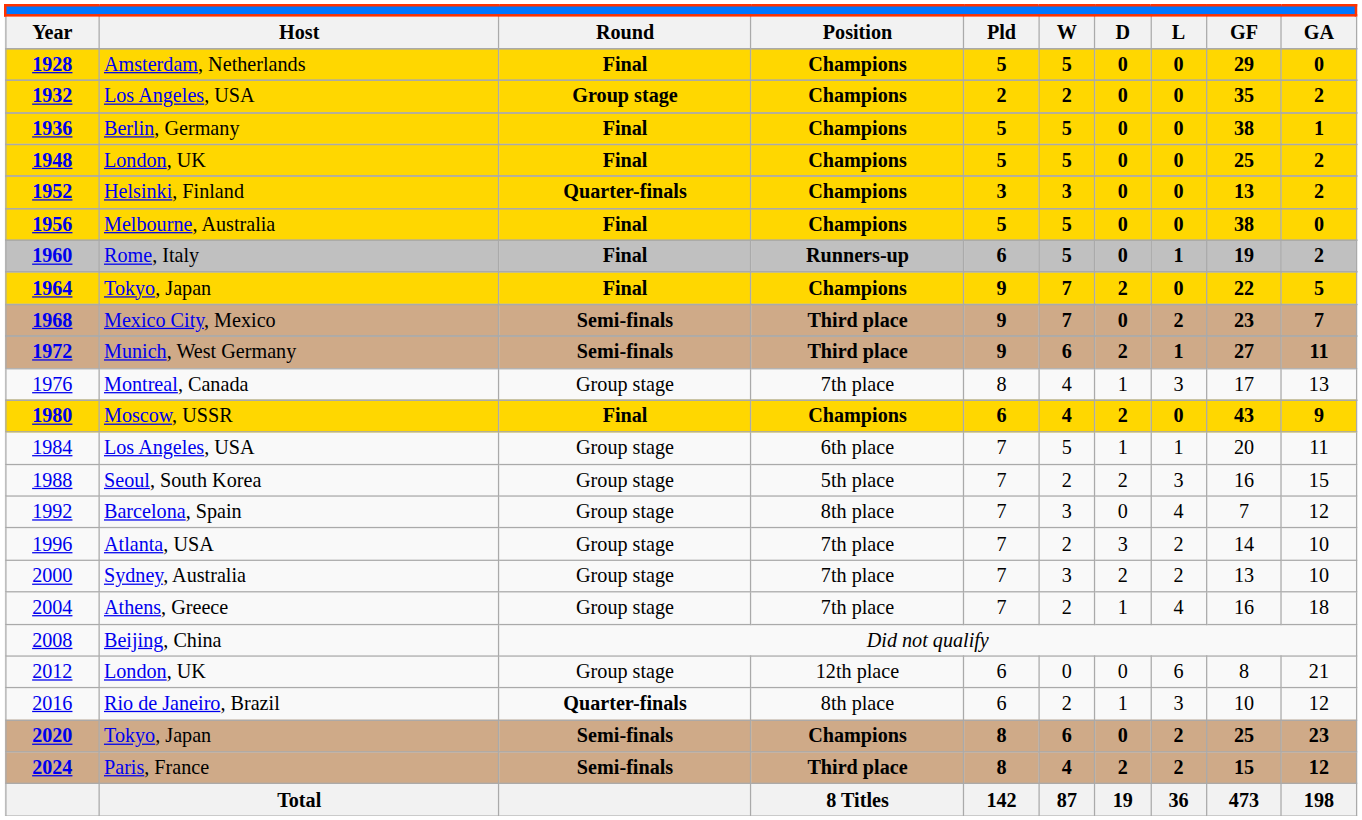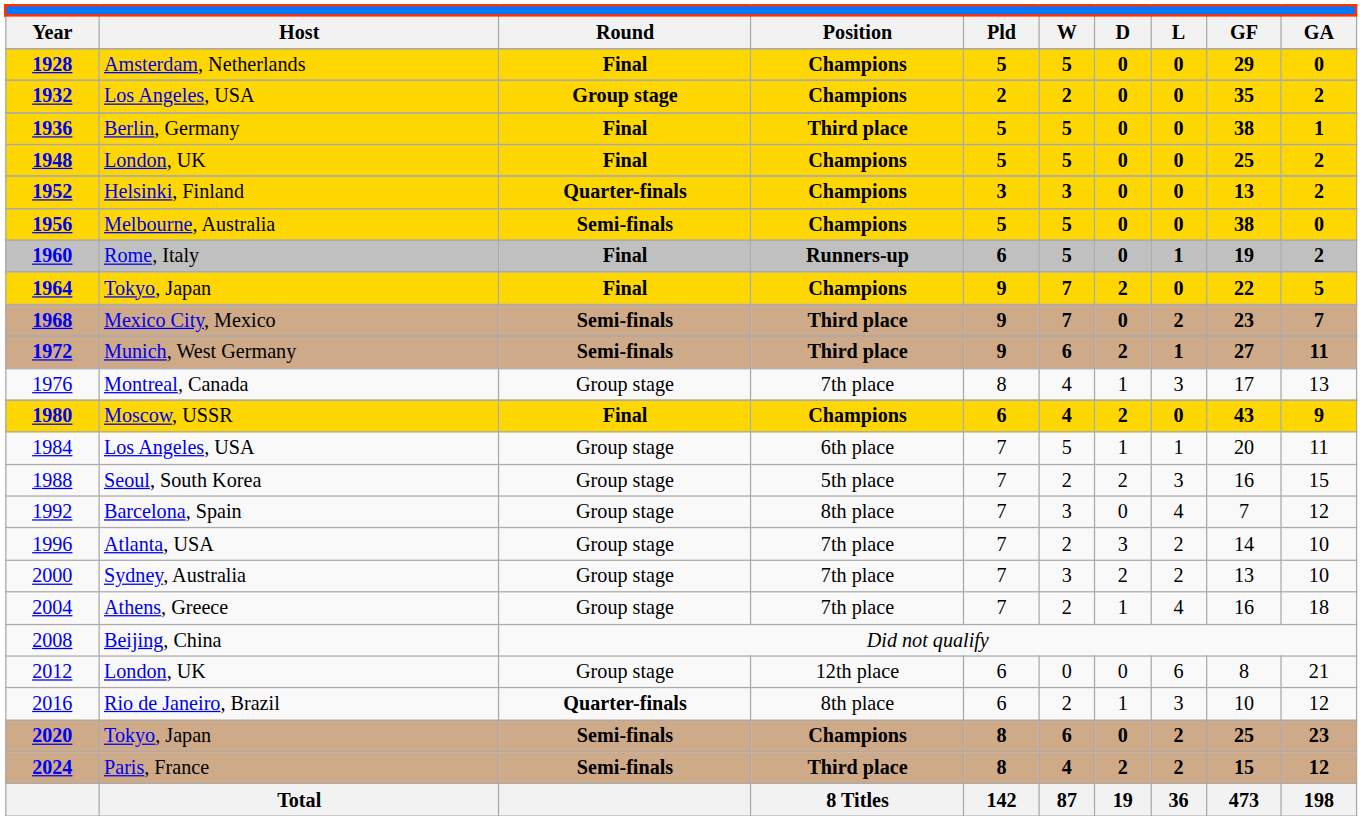1936 | Position: Champions -> Third place
1956 | Round: Final -> Semi-finals
